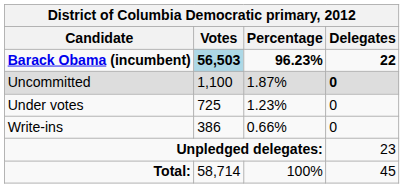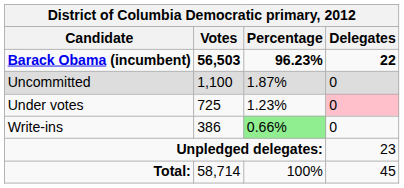Barack Obama (incumbent) | Votes: lightblue background -> no background
Uncommitted | Delegates: bold -> normal
Under votes | Delegates: no background -> pink background
Write-ins | Percentage: no background -> lightgreen background
